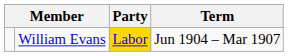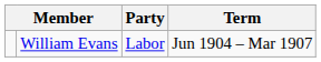William Evans | Party: gold background -> no background
